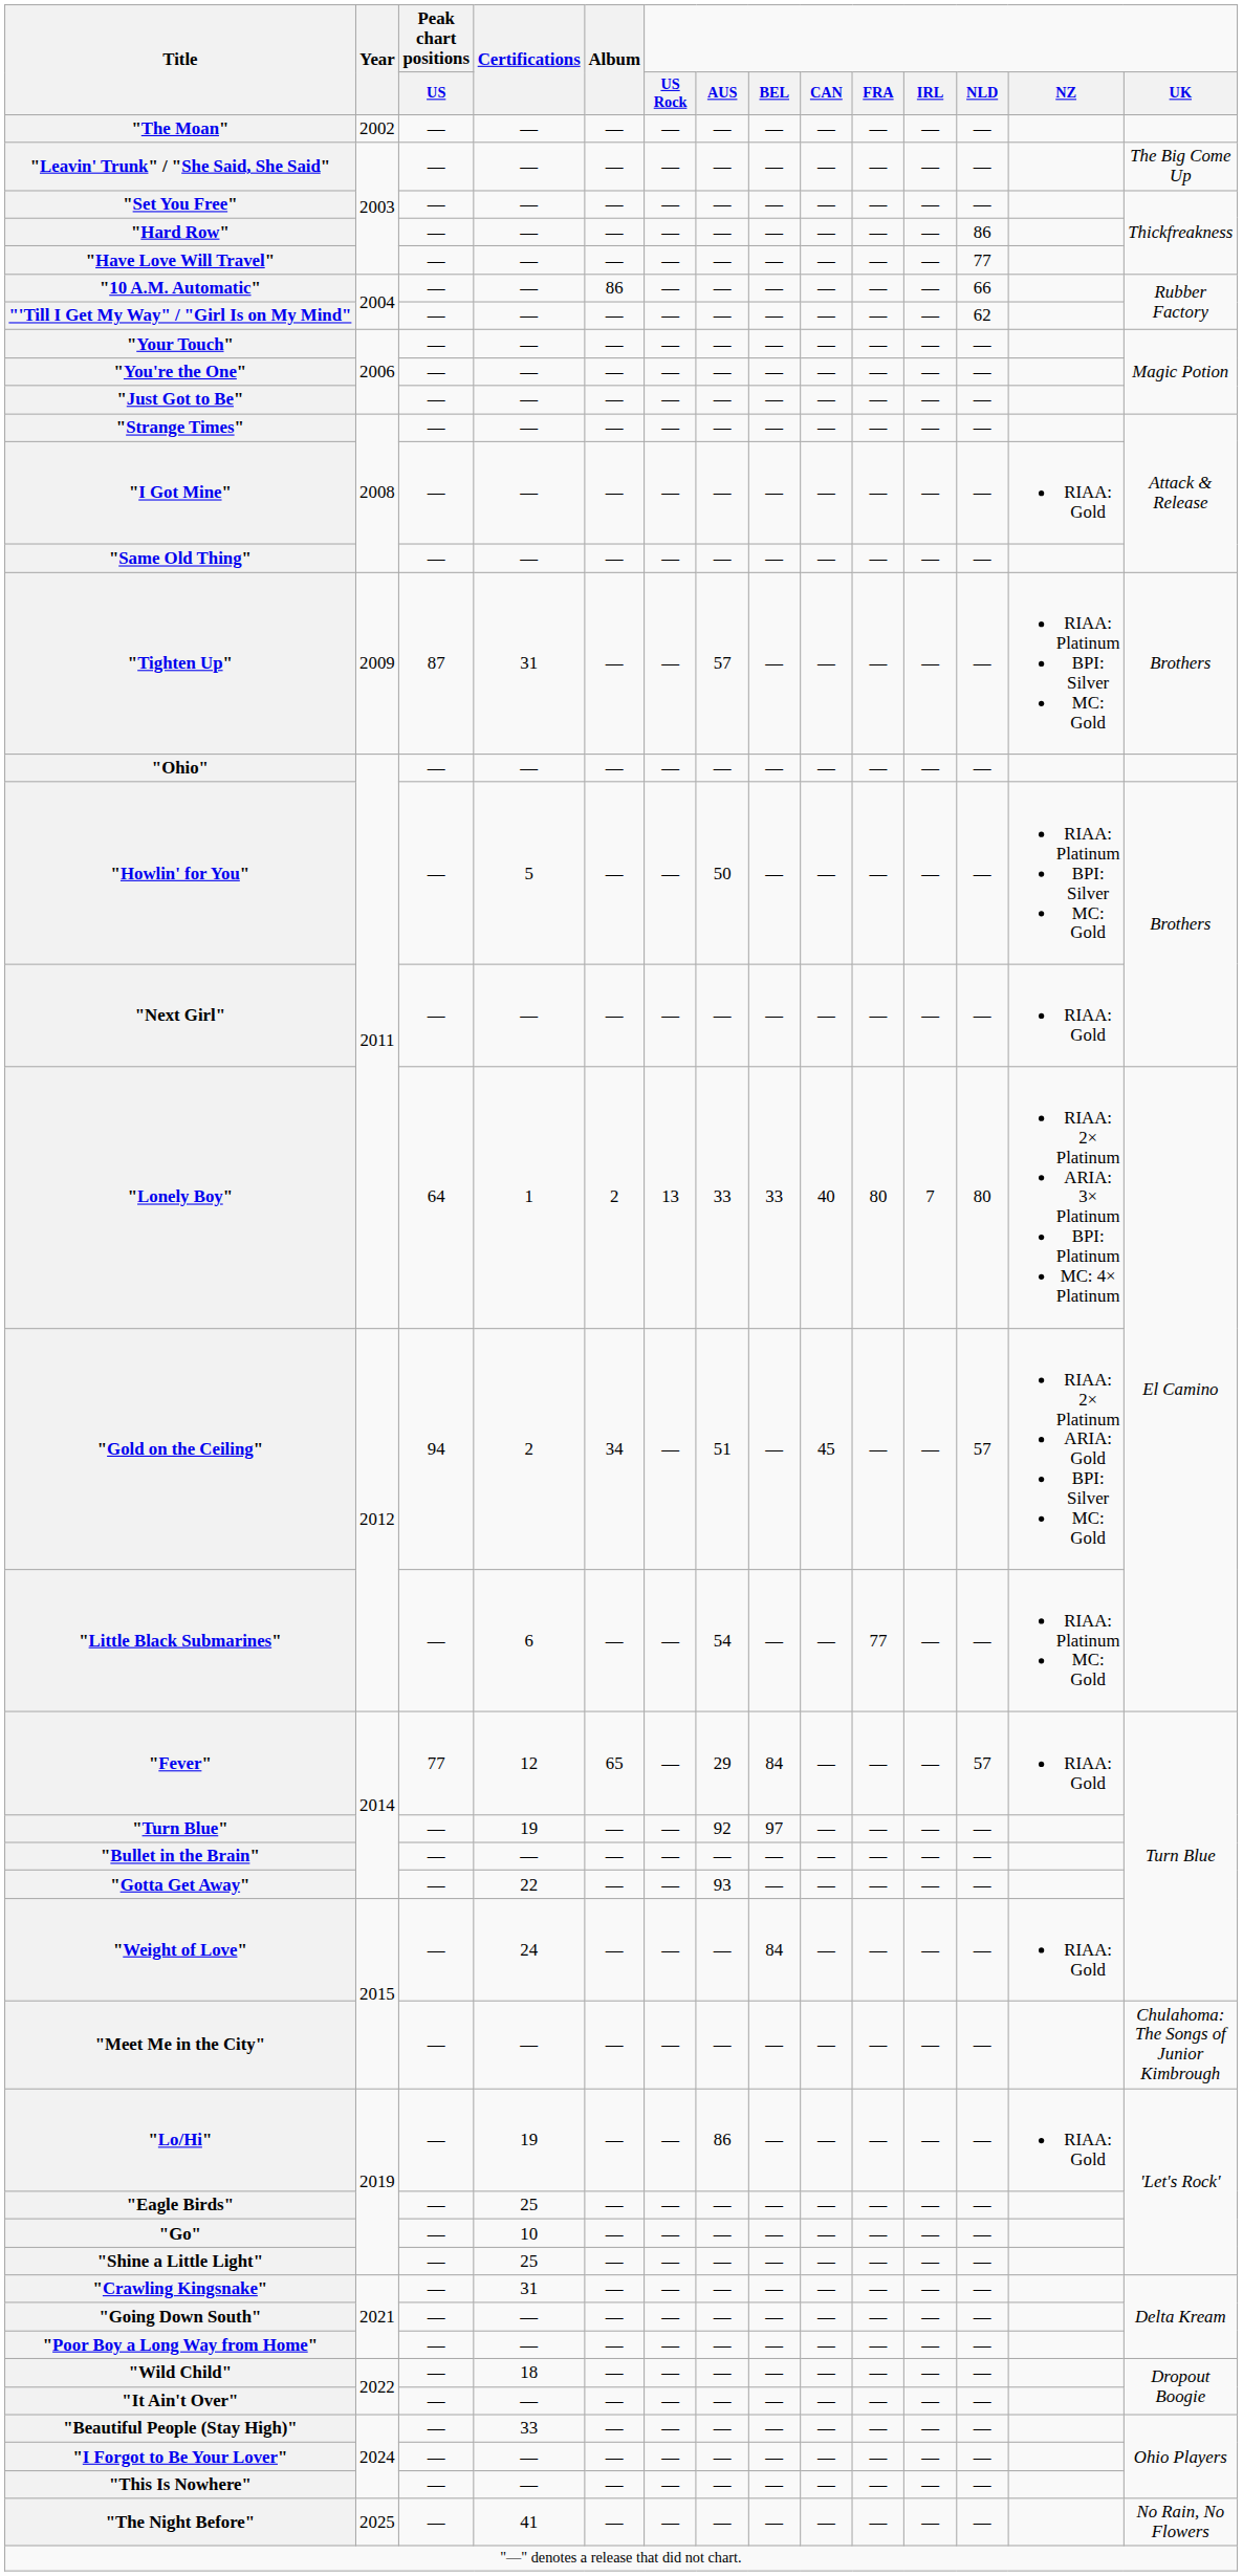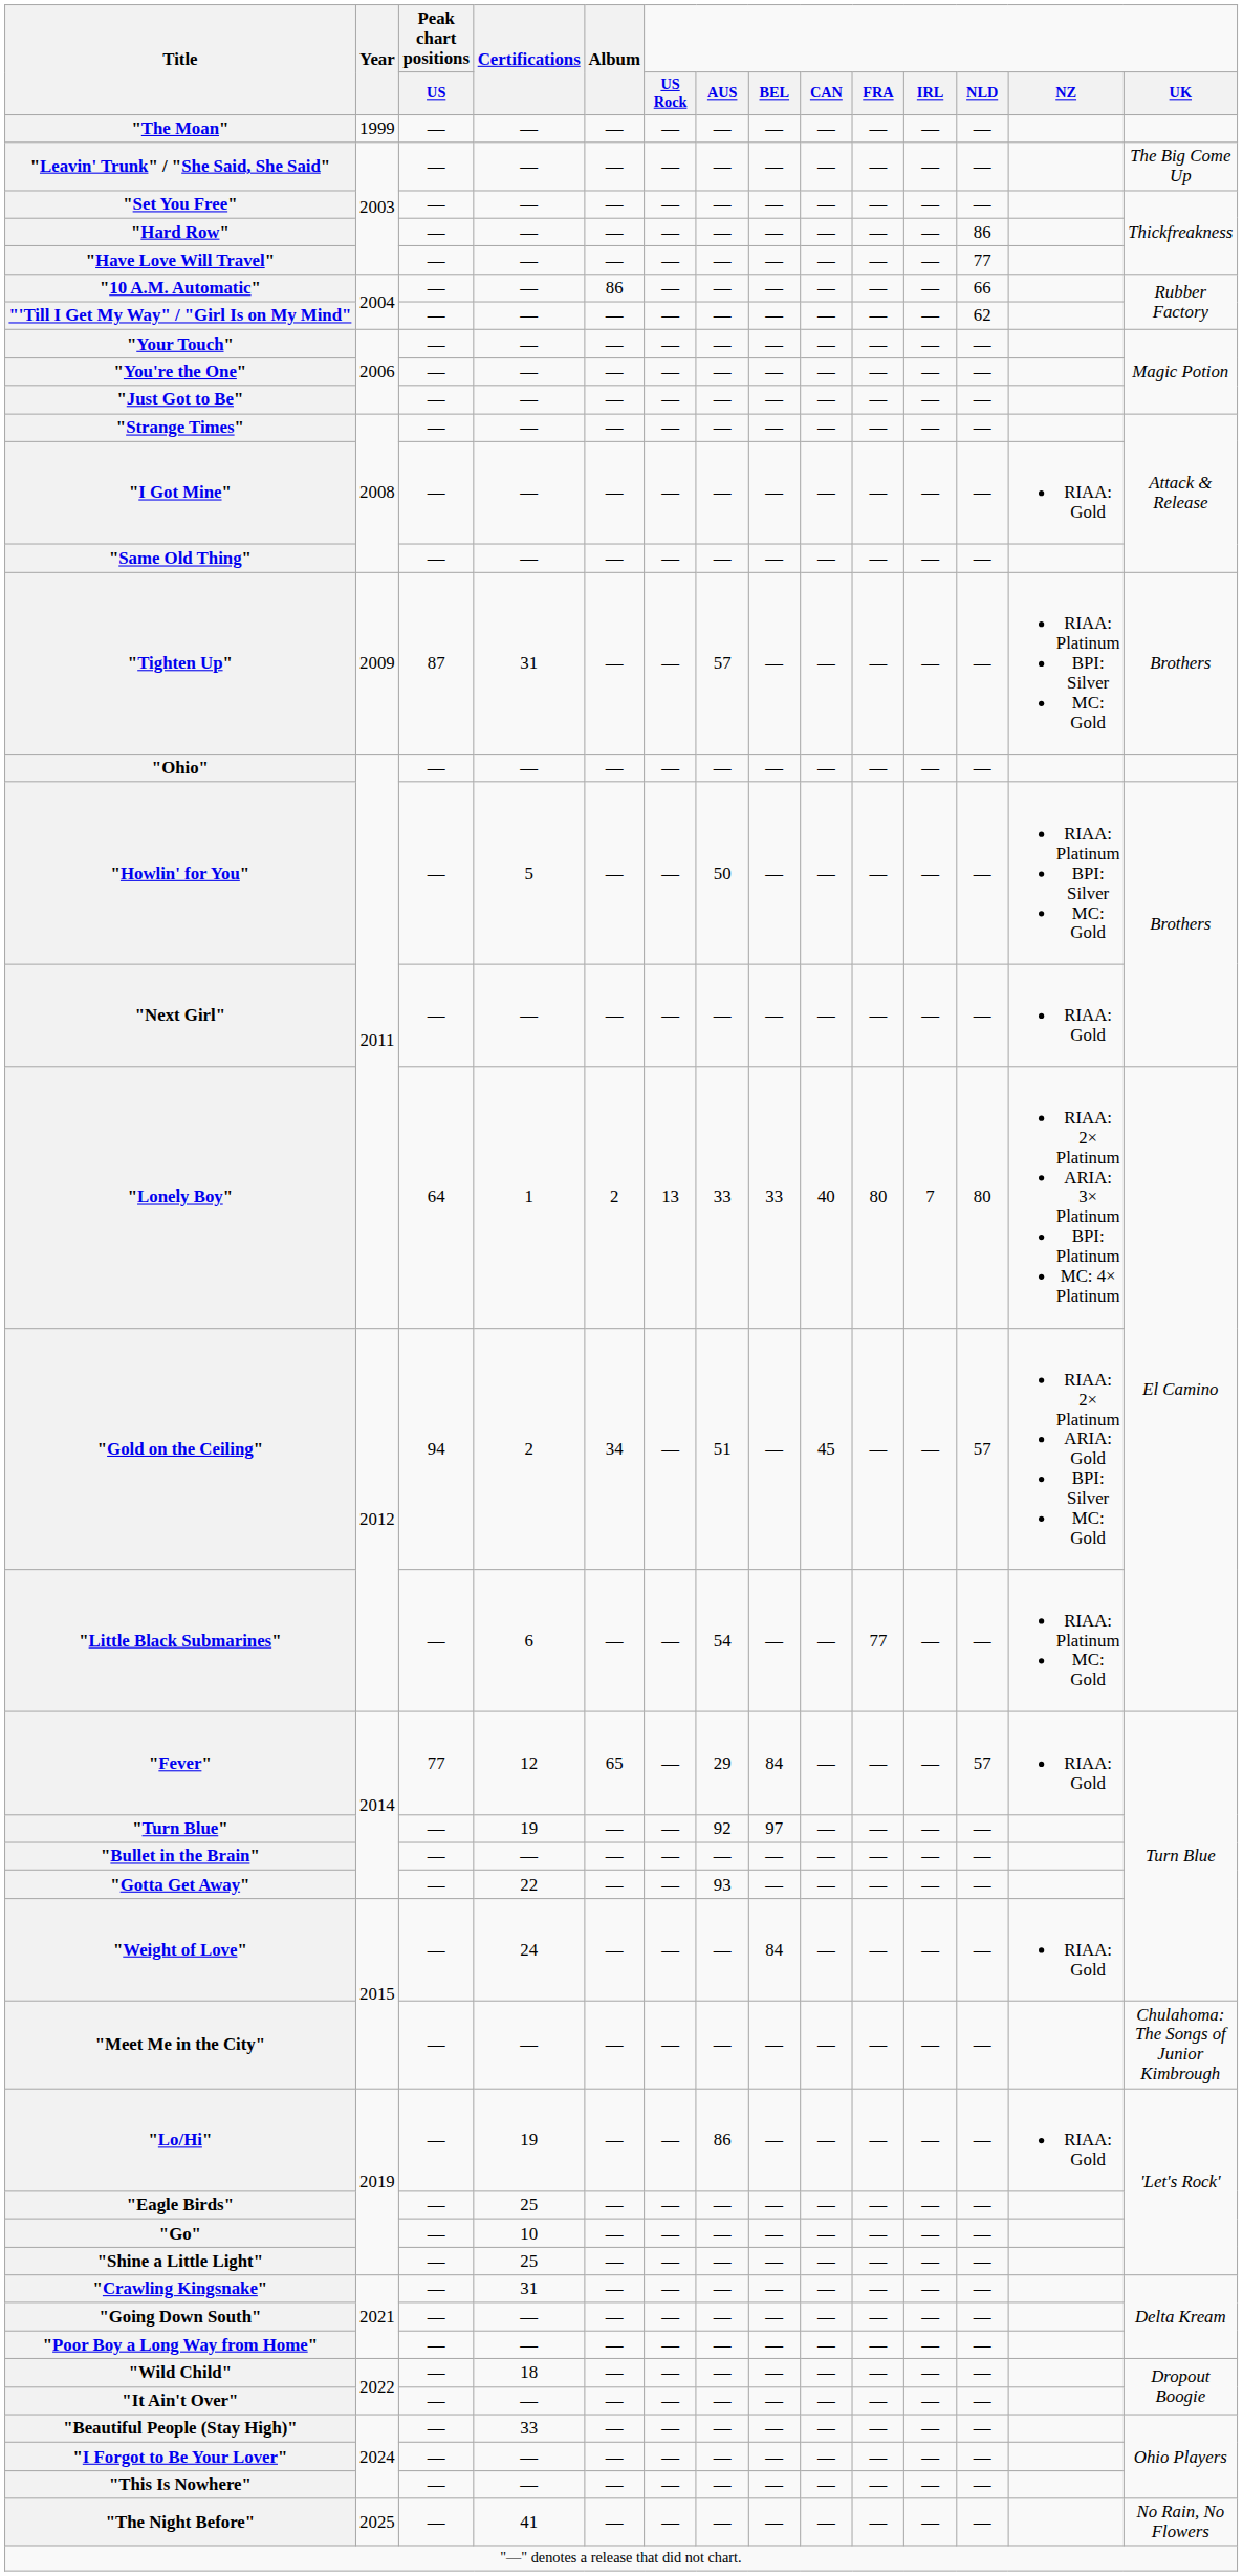"The Moan" | Year: 2002 -> 1999
